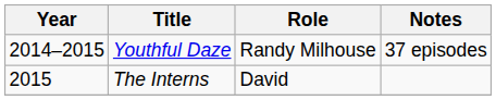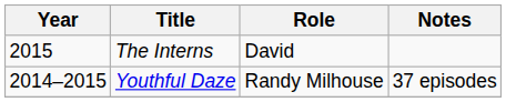rows swapped: Youthful Daze <-> The Interns
